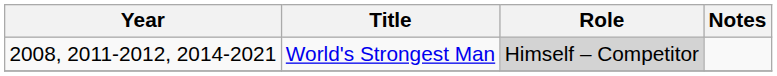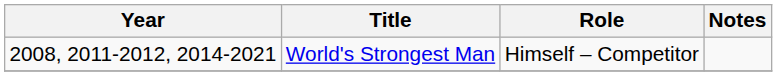World's Strongest Man | Role: lightgrey background -> no background
